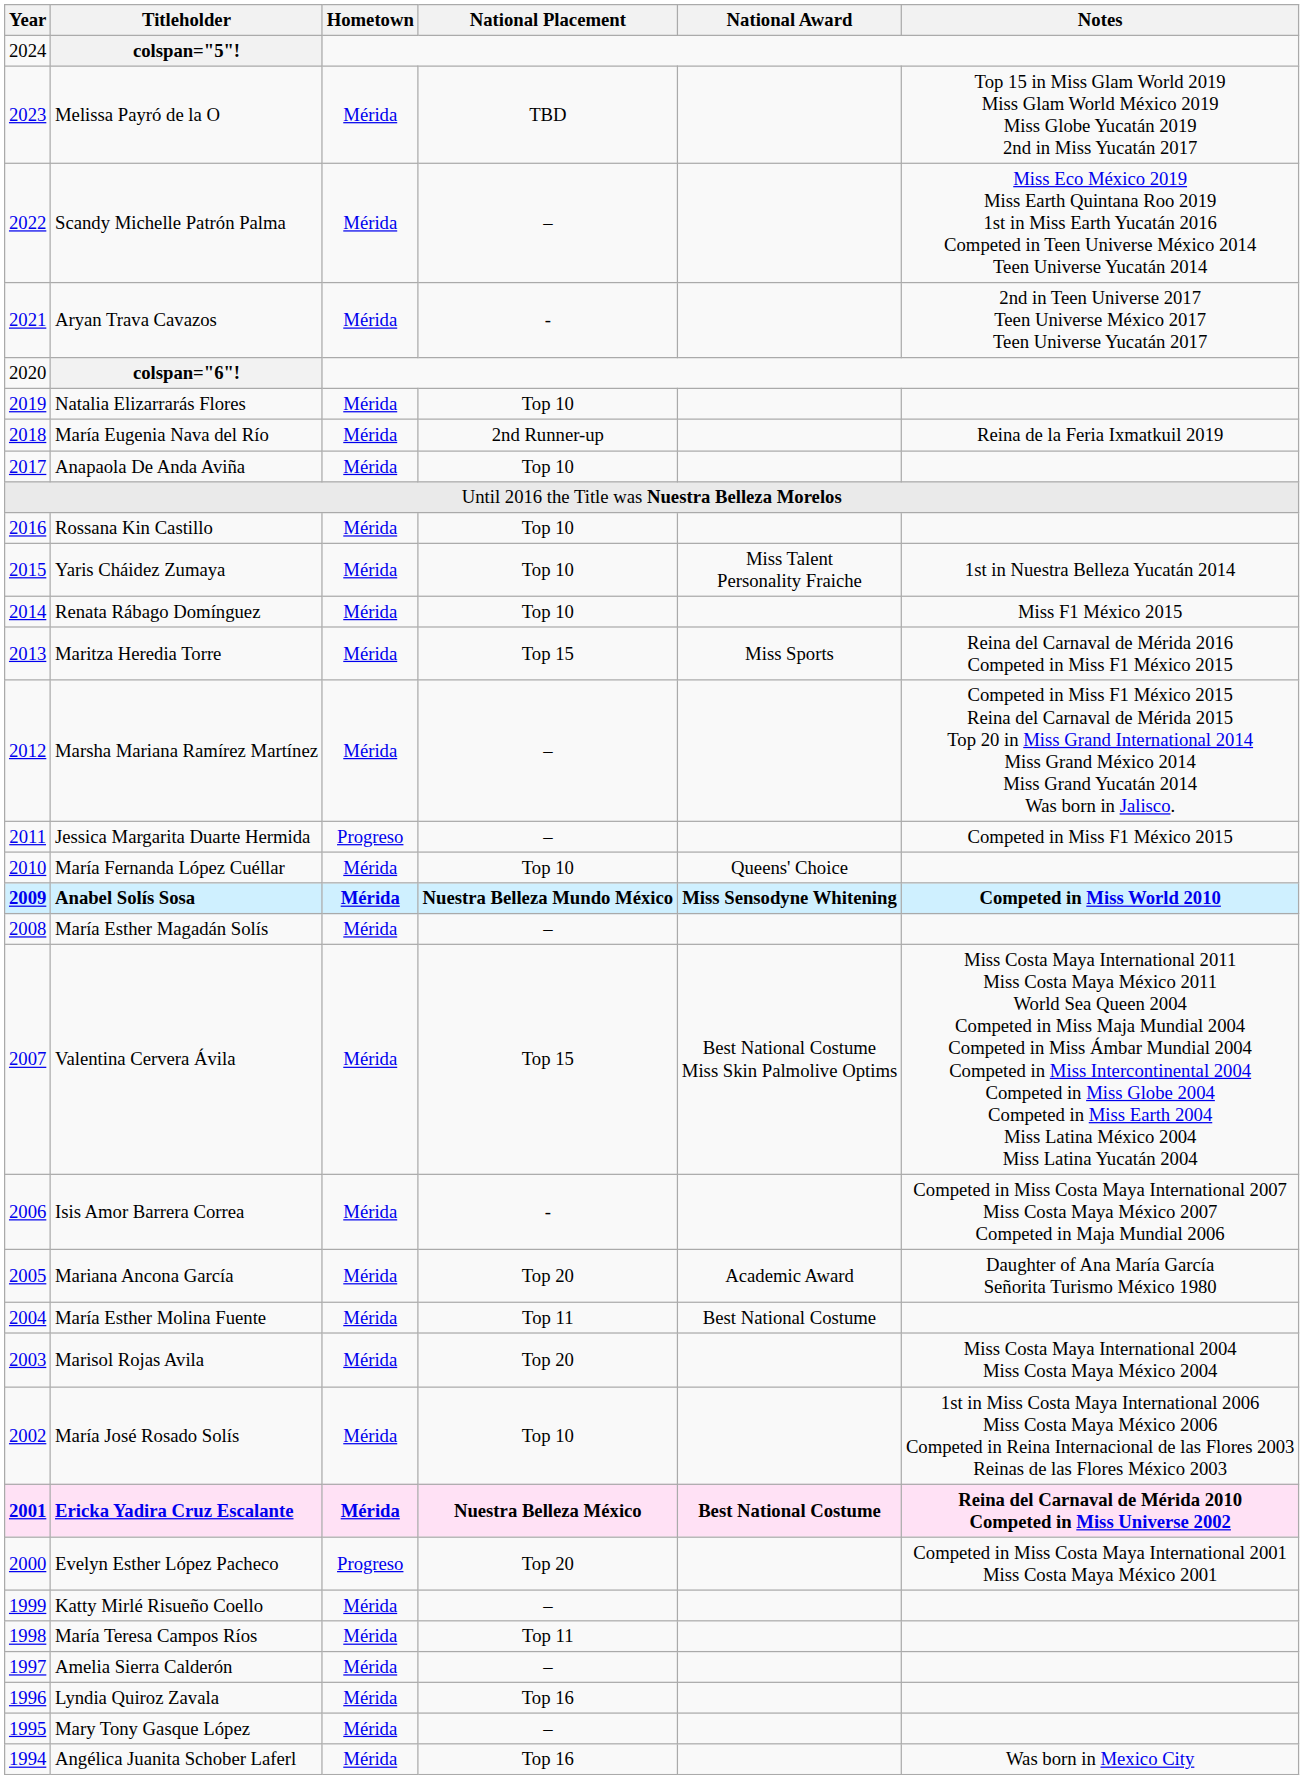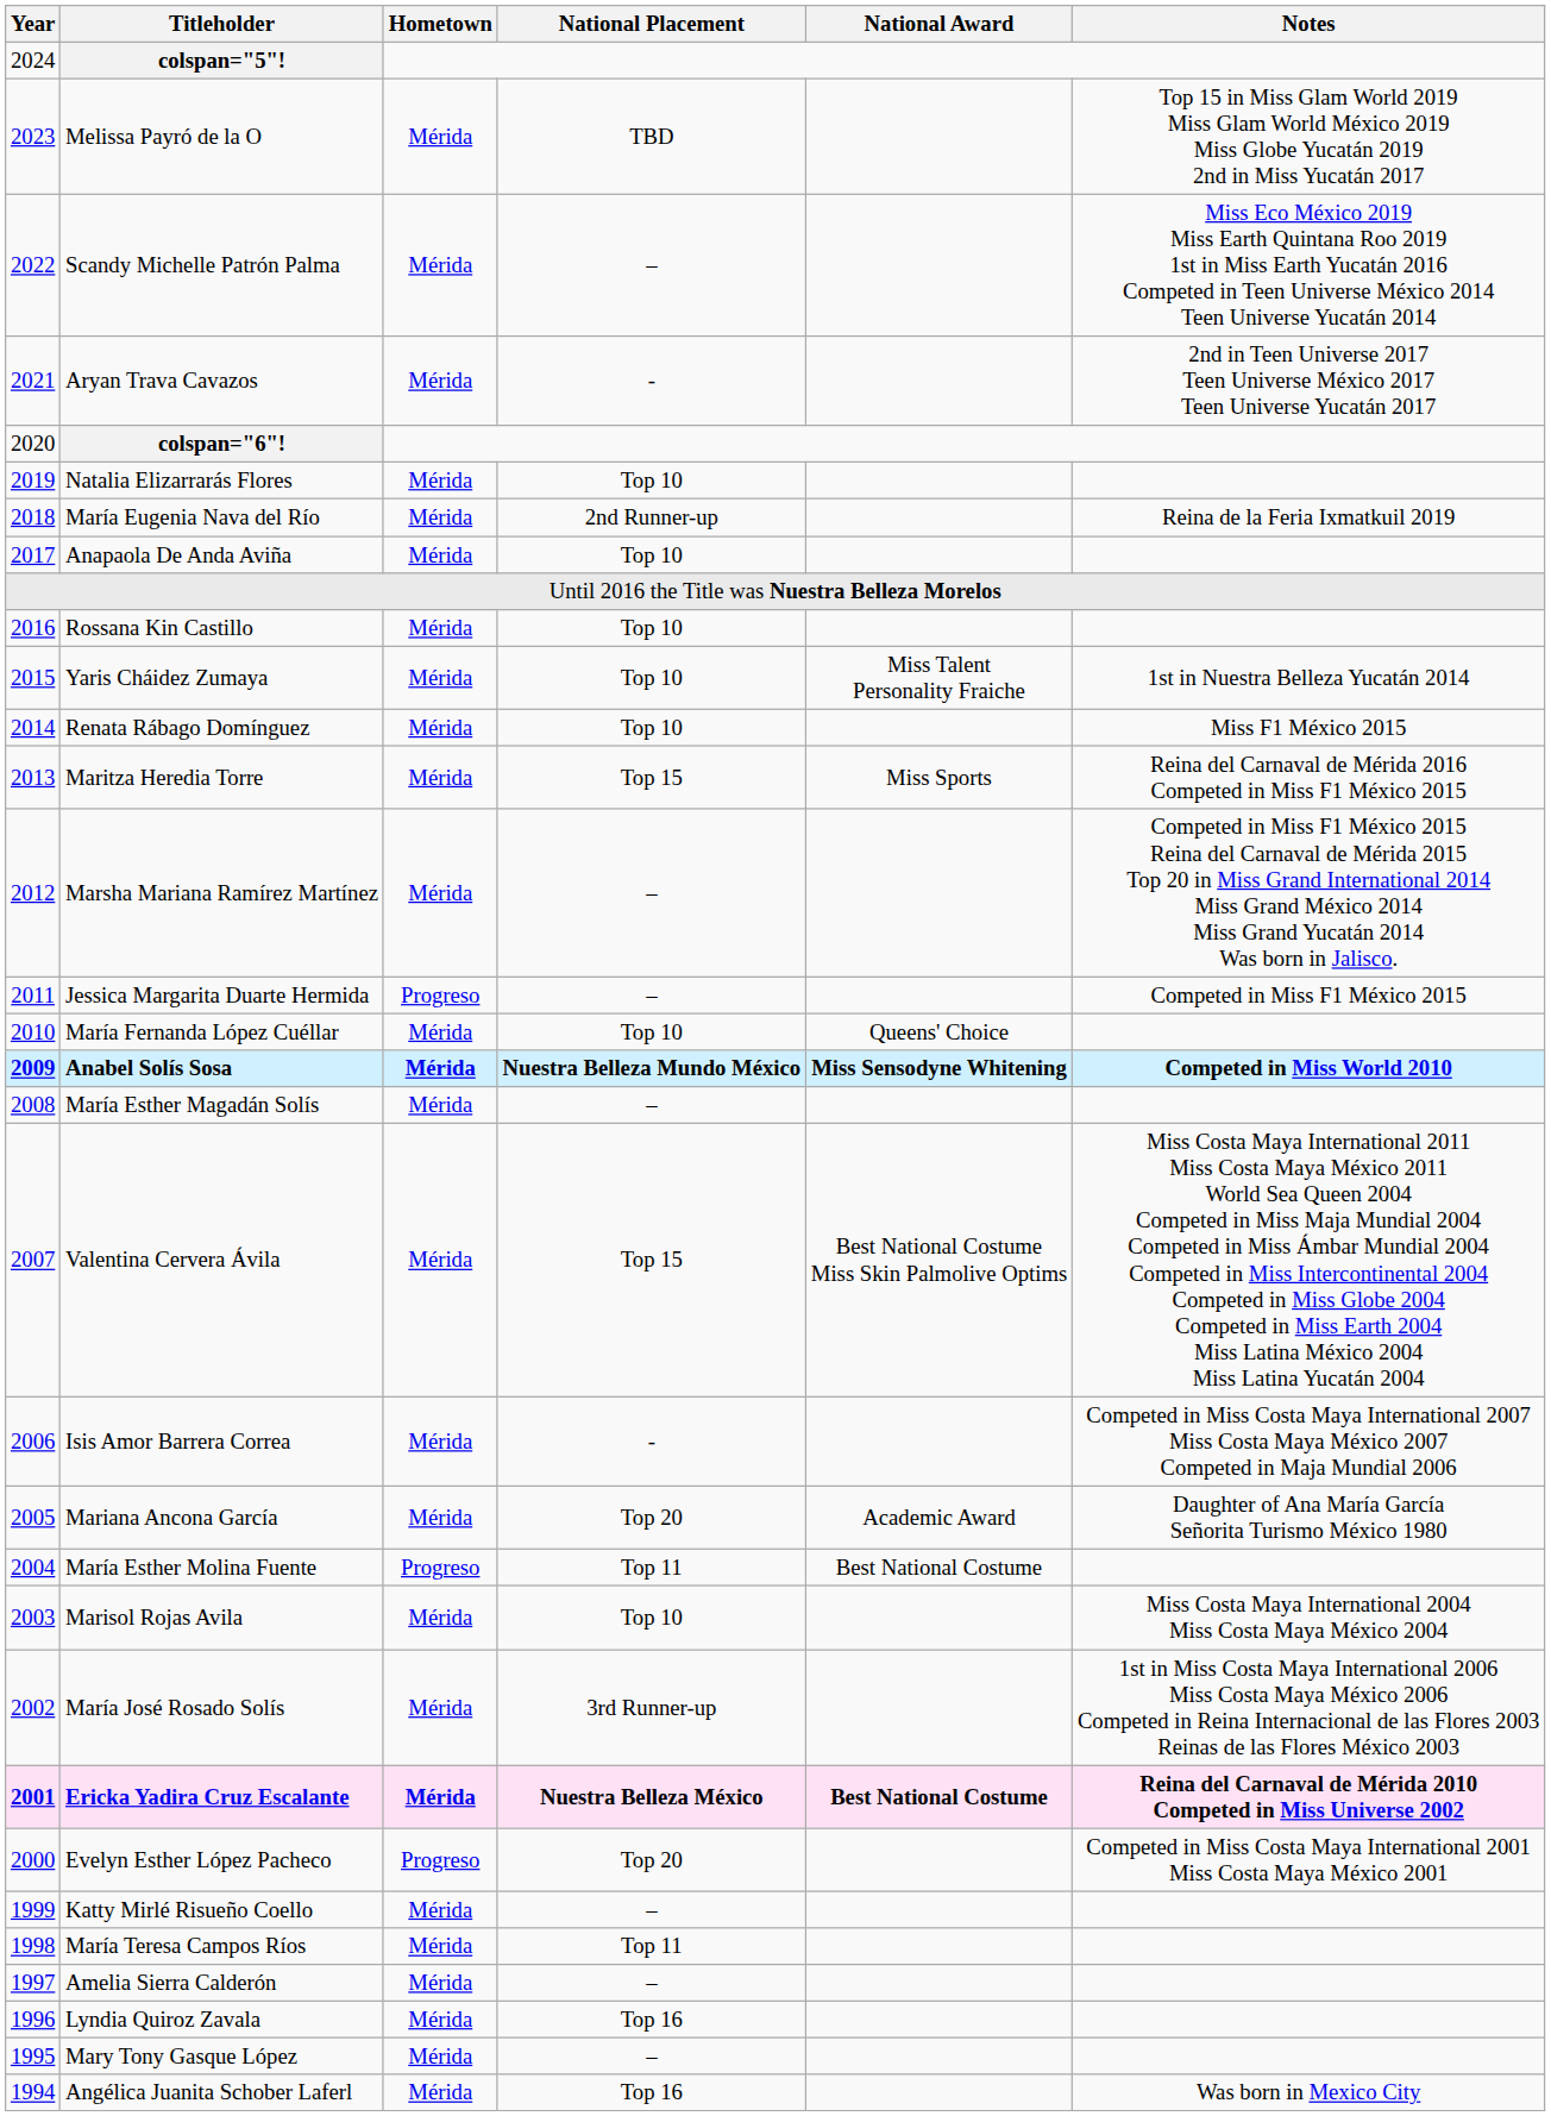María Esther Molina Fuente | Hometown: Mérida -> Progreso
Marisol Rojas Avila | National Placement: Top 20 -> Top 10
María José Rosado Solís | National Placement: Top 10 -> 3rd Runner-up
